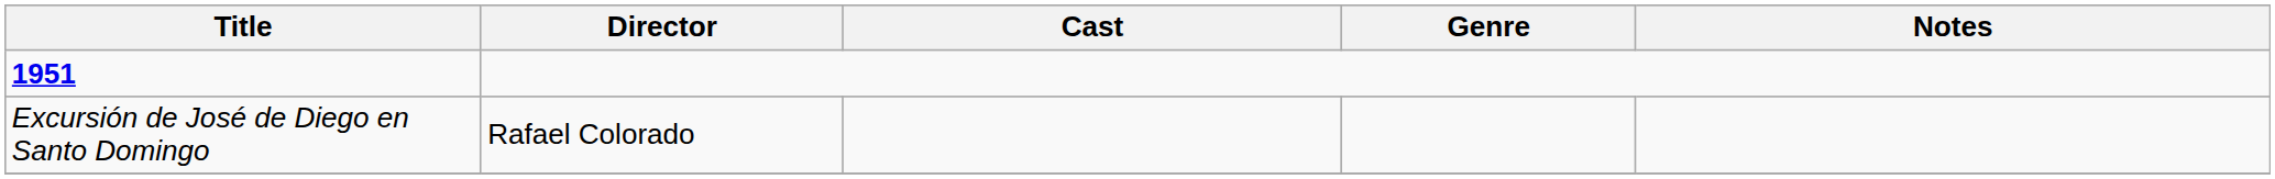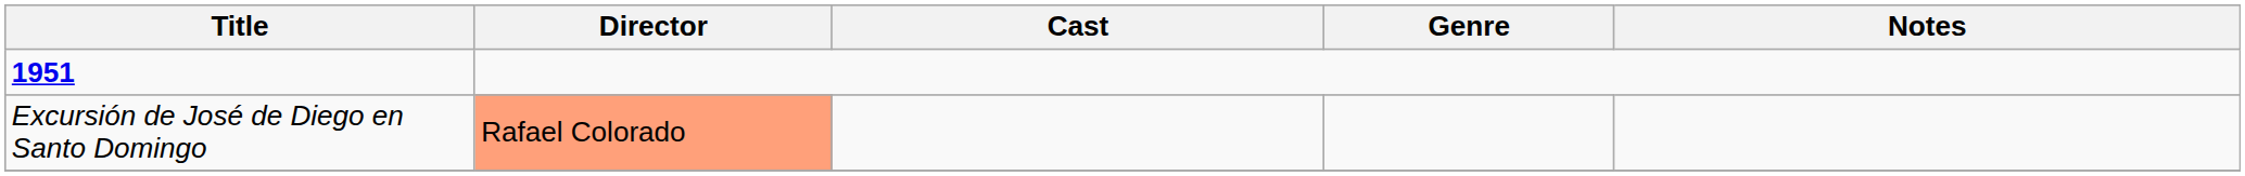Excursión de José de Diego en Santo Domingo | Director: no background -> lightsalmon background
